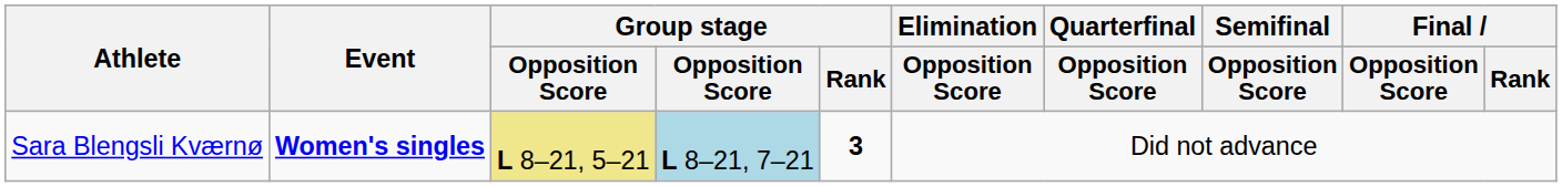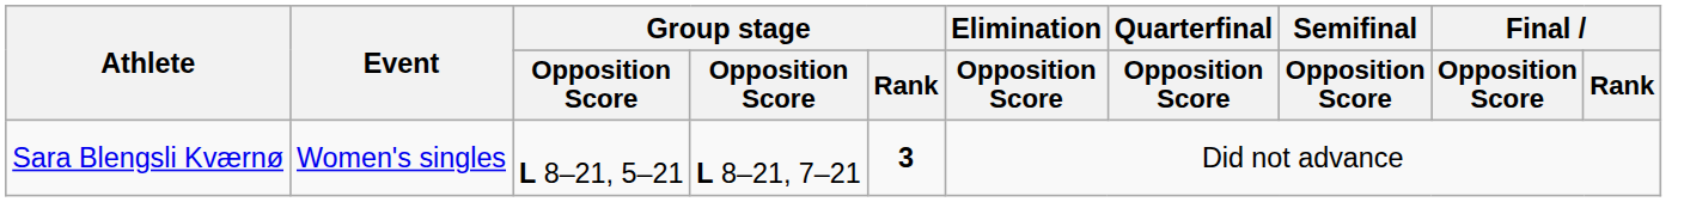Sara Blengsli Kværnø | Event: bold -> normal
Sara Blengsli Kværnø | column 3: khaki background -> no background
Sara Blengsli Kværnø | column 4: lightblue background -> no background
